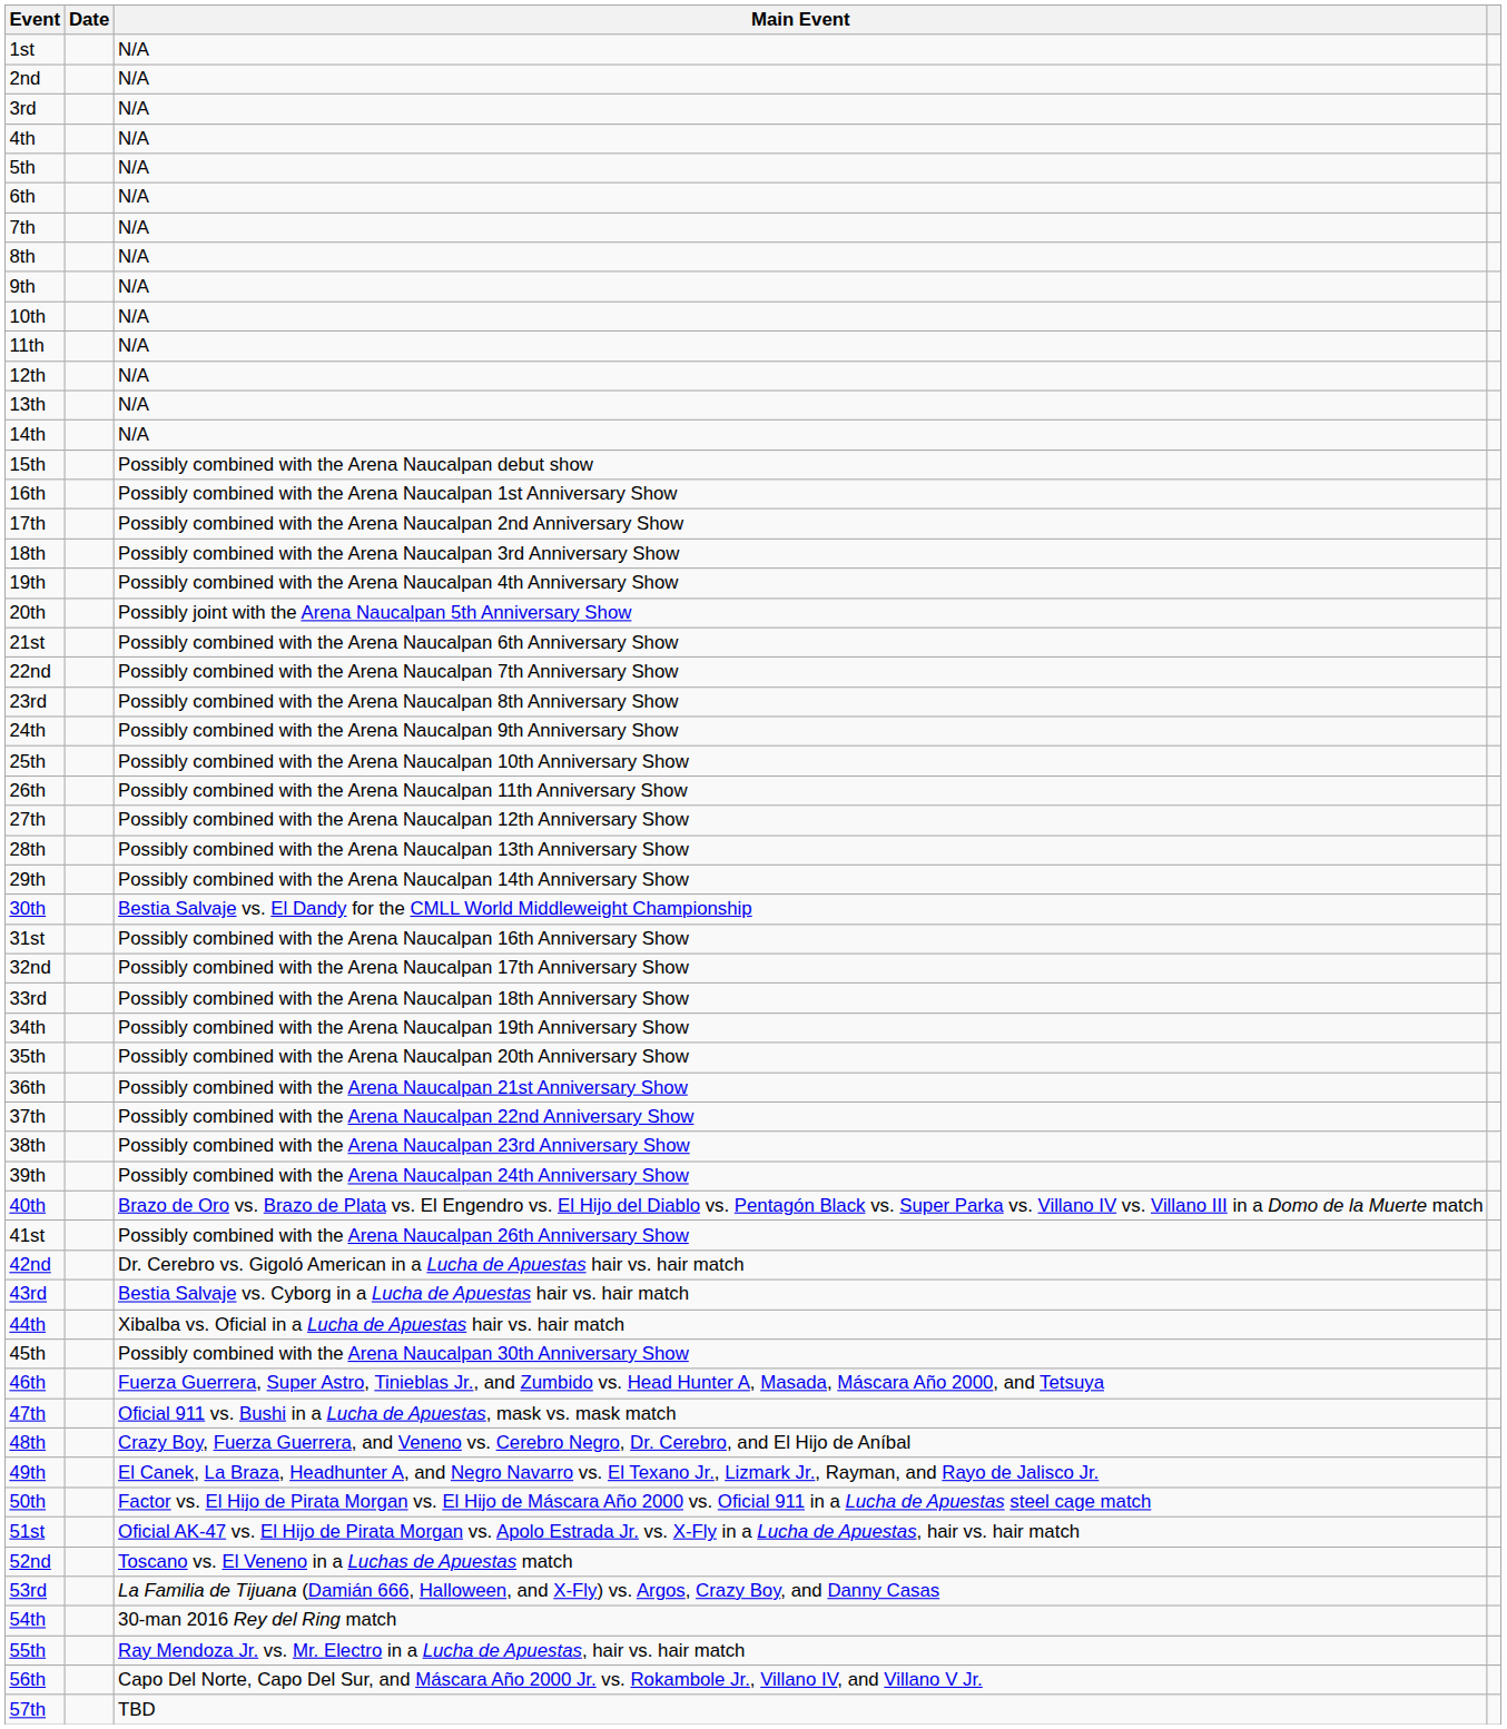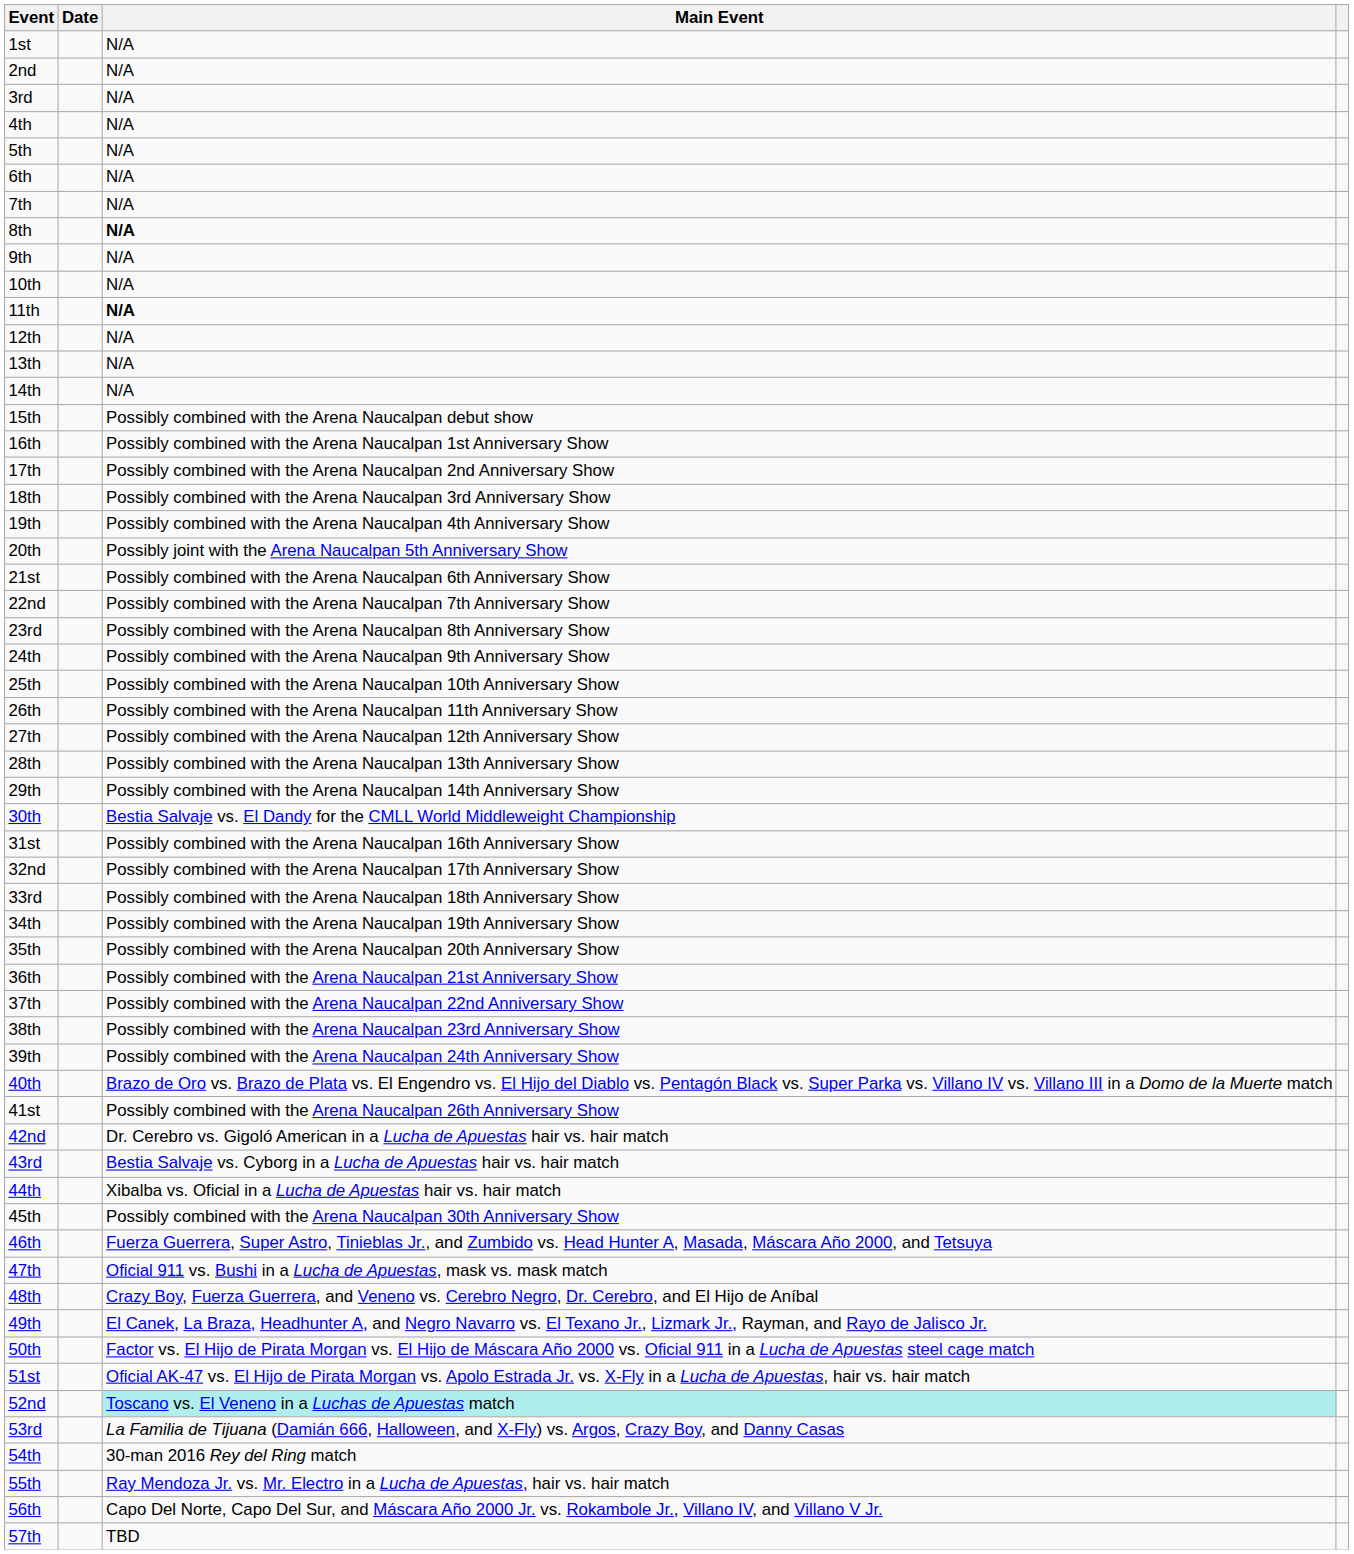8th | Main Event: normal -> bold
11th | Main Event: normal -> bold
52nd | Main Event: no background -> paleturquoise background
